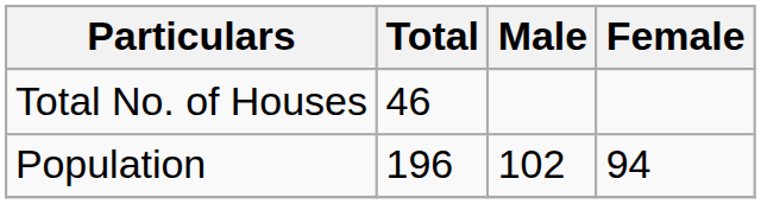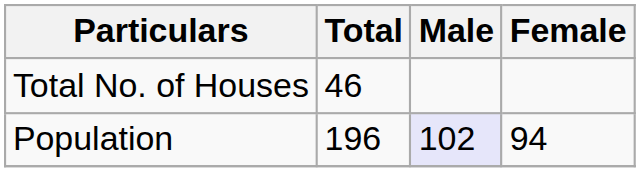Population | Male: no background -> lavender background
